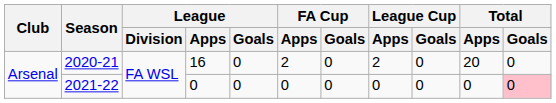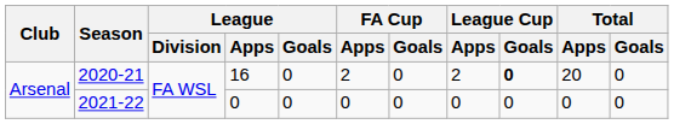2020-21 | League Cup / Goals: normal -> bold
2021-22 | Total / Goals: pink background -> no background
